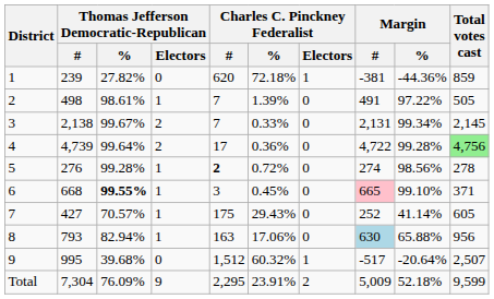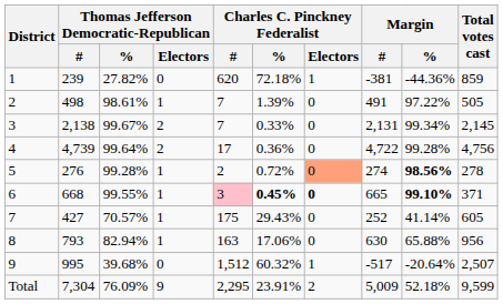4 | Total votes cast: lightgreen background -> no background
5 | Charles C. Pinckney Federalist / #: bold -> normal
5 | Charles C. Pinckney Federalist / Electors: no background -> lightsalmon background
5 | Margin / %: normal -> bold
6 | Thomas Jefferson Democratic-Republican / %: bold -> normal
6 | Charles C. Pinckney Federalist / #: no background -> pink background
6 | Charles C. Pinckney Federalist / %: normal -> bold
6 | Charles C. Pinckney Federalist / Electors: normal -> bold
6 | Margin / #: pink background -> no background
6 | Margin / %: normal -> bold
8 | Margin / #: lightblue background -> no background
